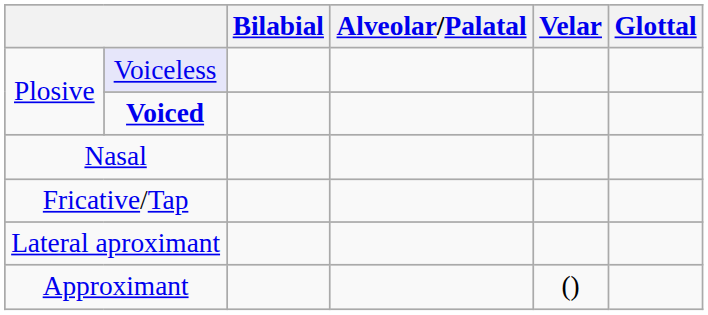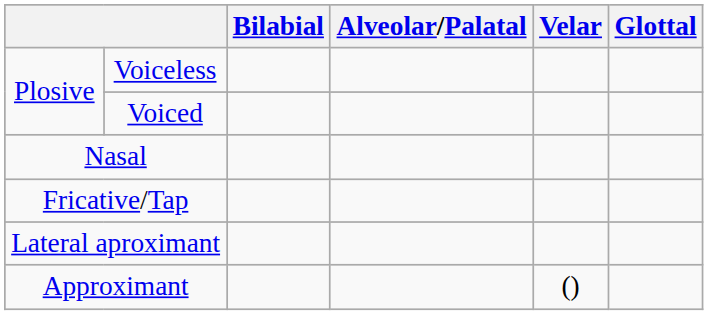Voiceless | column 2: lavender background -> no background
Voiced | column 2: bold -> normal
